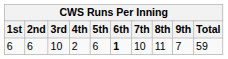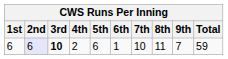row 3 | 2nd: no background -> lavender background
row 3 | 3rd: normal -> bold
row 3 | 6th: bold -> normal
